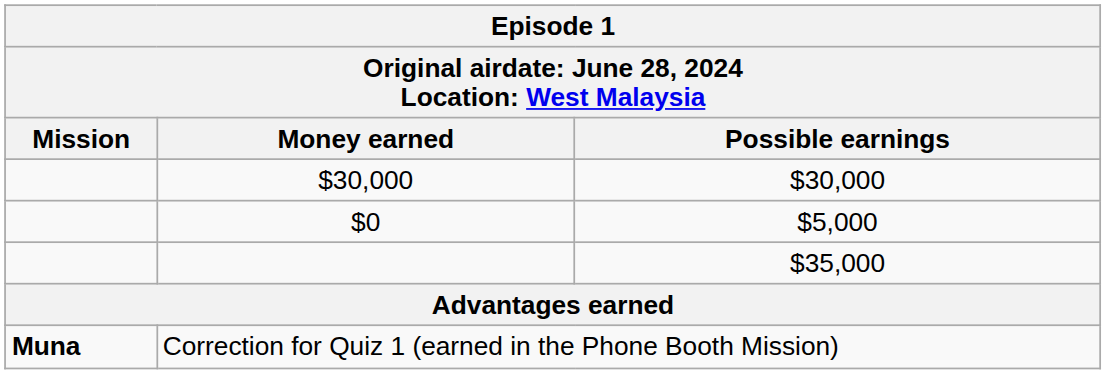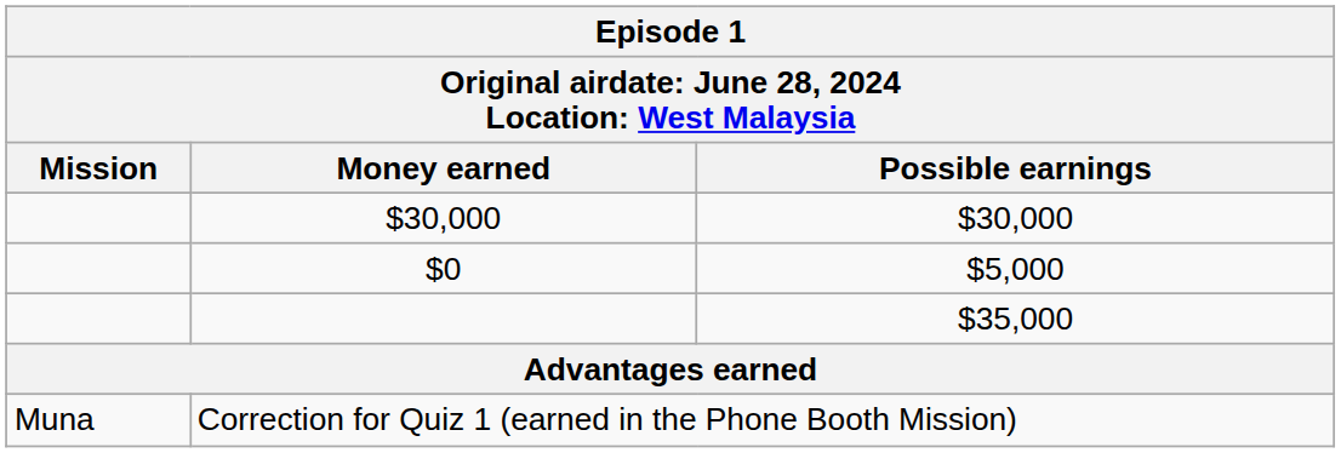Correction for Quiz 1 (earned in the Phone Booth Mission) | Mission: bold -> normal
